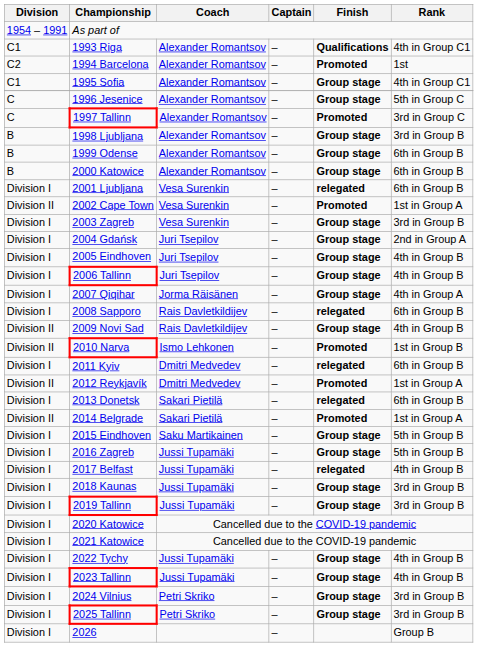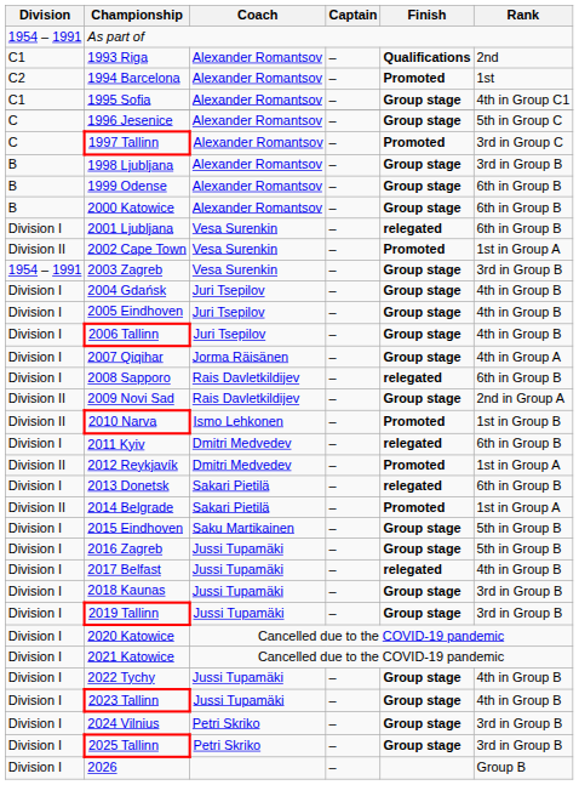1993 Riga | Rank: 4th in Group C1 -> 2nd
2003 Zagreb | Division: Division I -> 1954 – 1991
2004 Gdańsk | Rank: 2nd in Group A -> 4th in Group B
2009 Novi Sad | Rank: 4th in Group B -> 2nd in Group A
